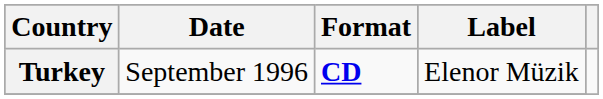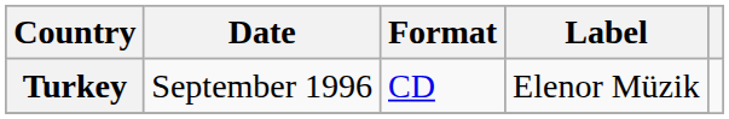Turkey | Format: bold -> normal
